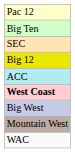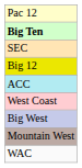row 2 | column 1: normal -> bold
row 6 | column 1: bold -> normal
